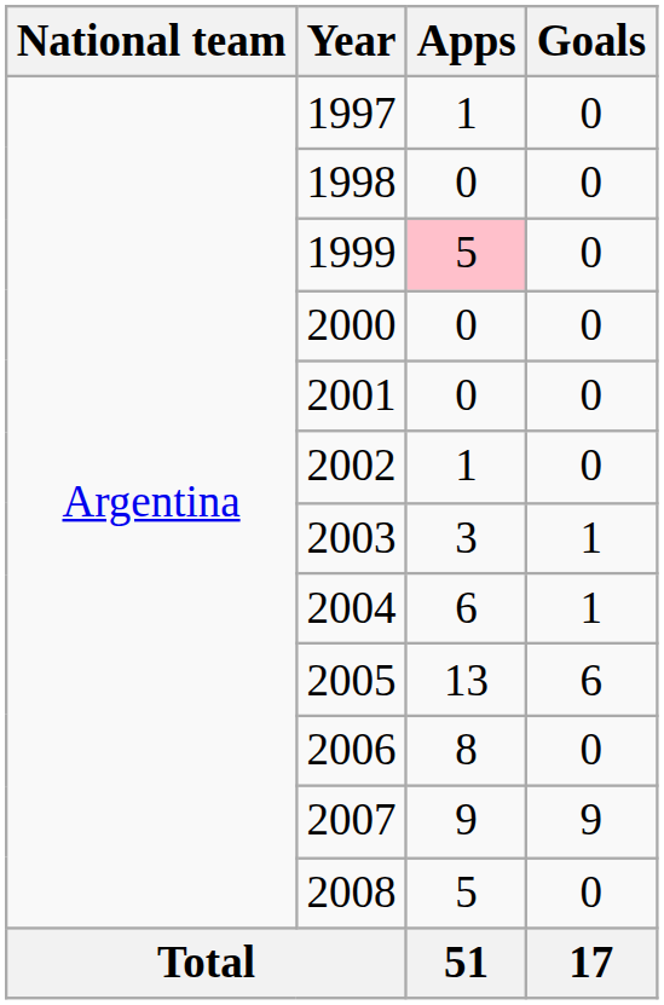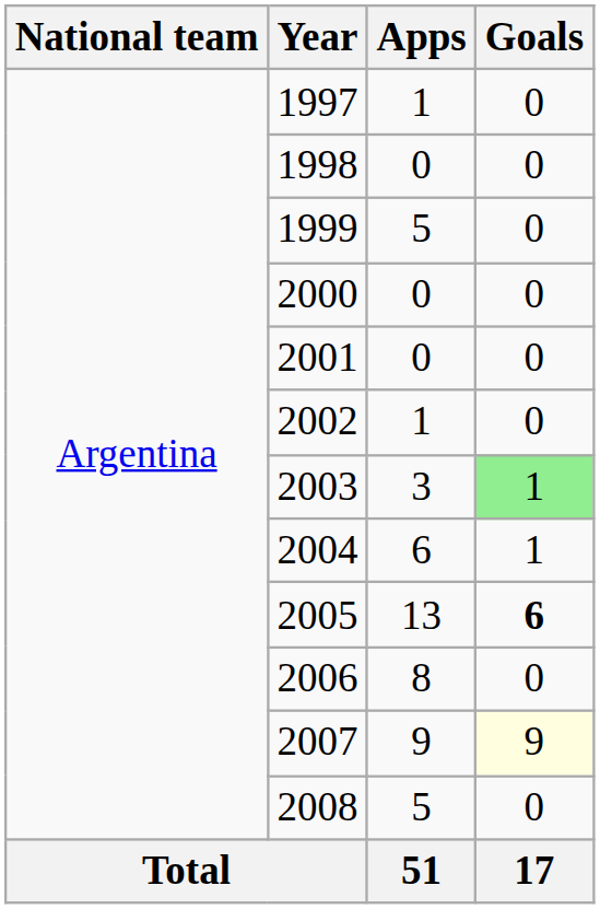1999 | Apps: pink background -> no background
2003 | Goals: no background -> lightgreen background
2005 | Goals: normal -> bold
2007 | Goals: no background -> lightyellow background
